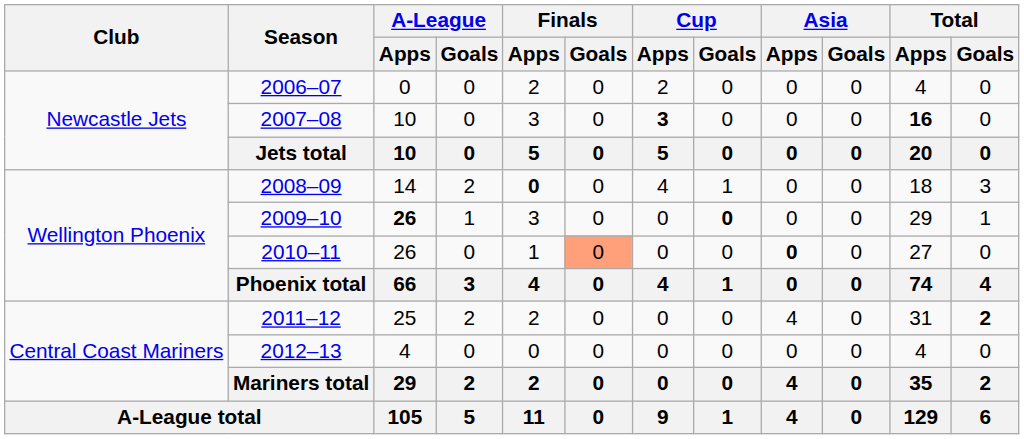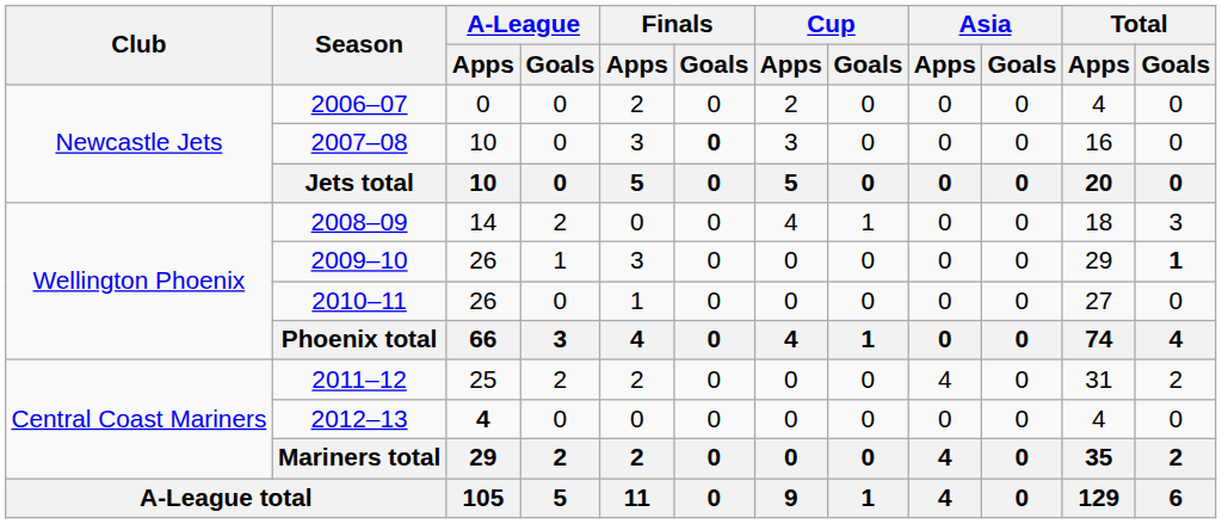2007–08 | Finals / Goals: normal -> bold
2007–08 | Cup / Apps: bold -> normal
2007–08 | Total / Apps: bold -> normal
2008–09 | Finals / Apps: bold -> normal
2009–10 | A-League / Apps: bold -> normal
2009–10 | Cup / Goals: bold -> normal
2009–10 | Total / Goals: normal -> bold
2010–11 | Finals / Goals: lightsalmon background -> no background
2010–11 | Asia / Apps: bold -> normal
2011–12 | Total / Goals: bold -> normal
2012–13 | A-League / Apps: normal -> bold
